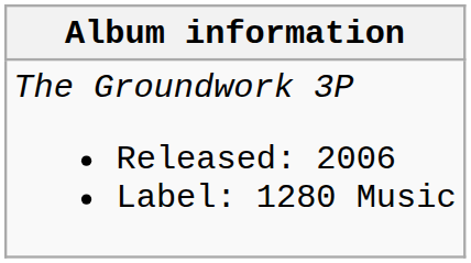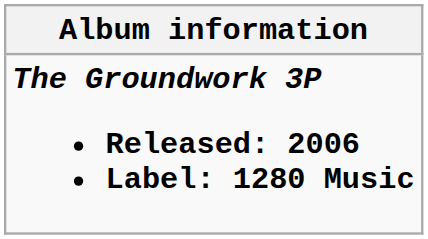row 2 | column 1: normal -> bold
